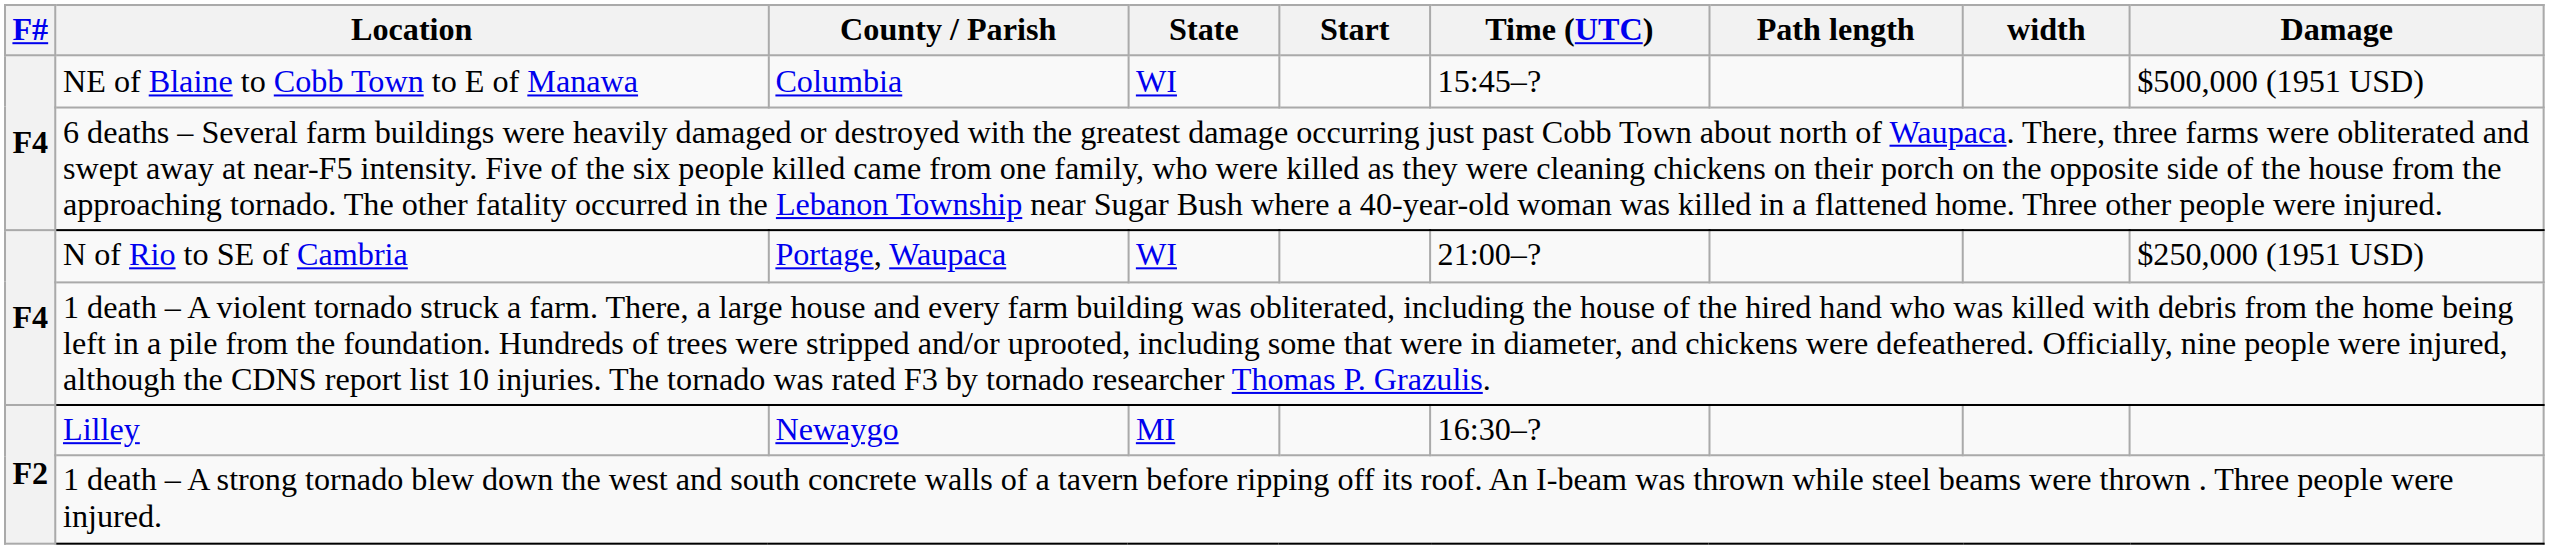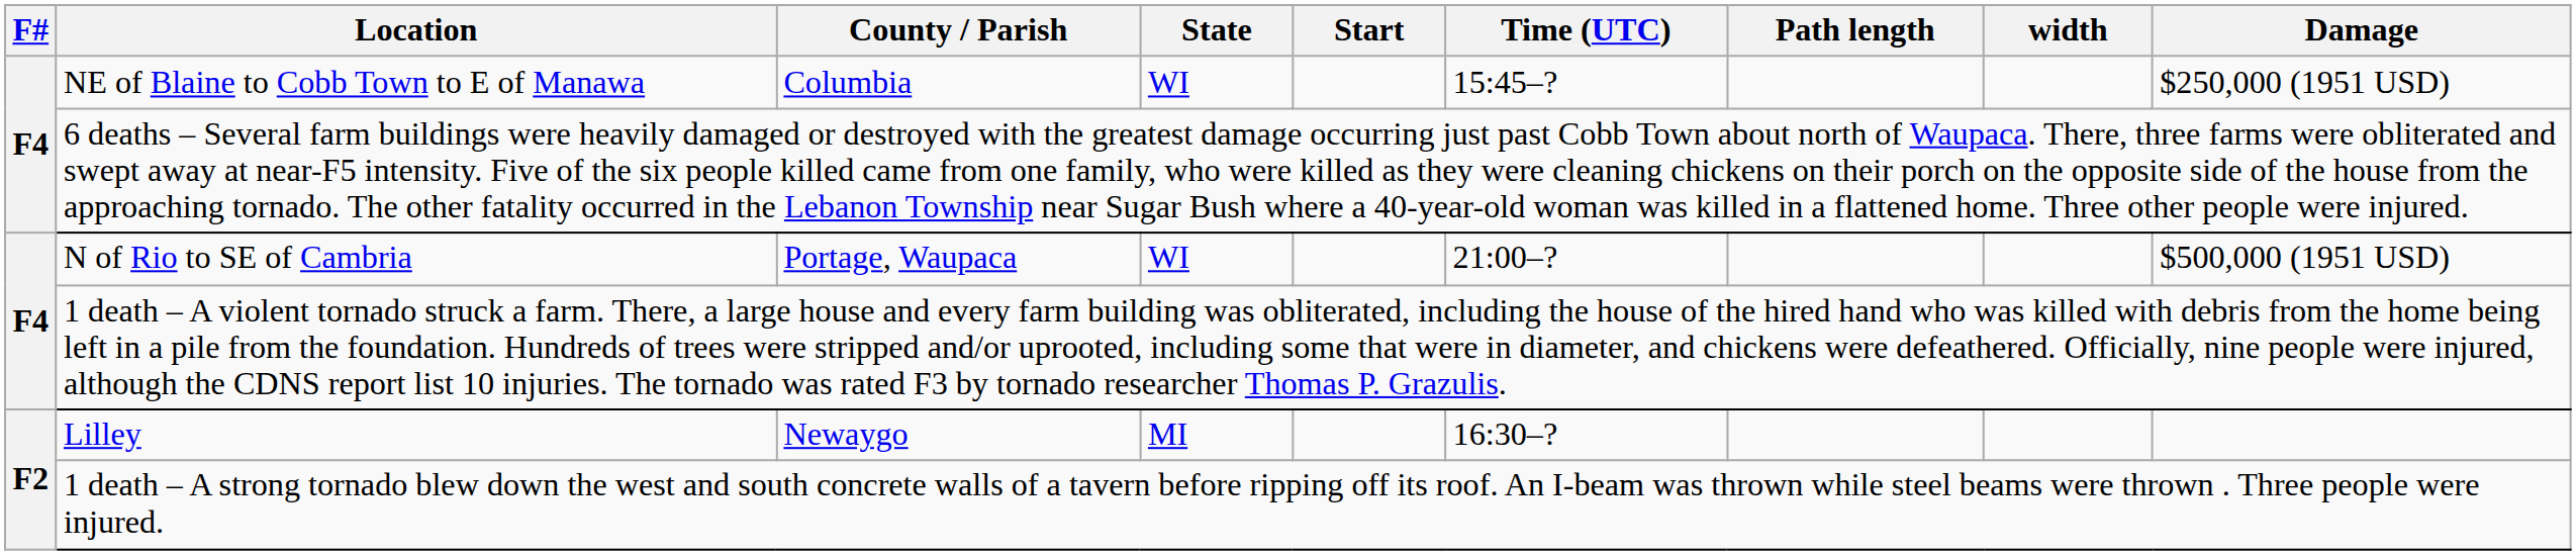NE of Blaine to Cobb Town to E of Manawa | Damage: $500,000 (1951 USD) -> $250,000 (1951 USD)
N of Rio to SE of Cambria | Damage: $250,000 (1951 USD) -> $500,000 (1951 USD)
